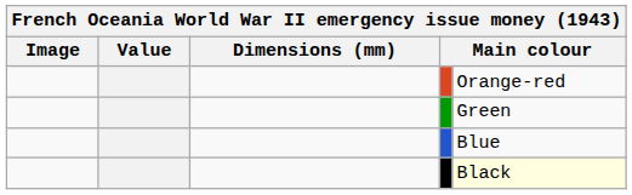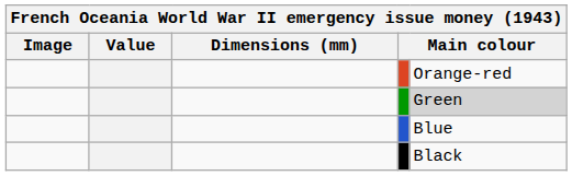row 4 | column 5: no background -> lightgrey background
row 6 | column 5: lightyellow background -> no background
